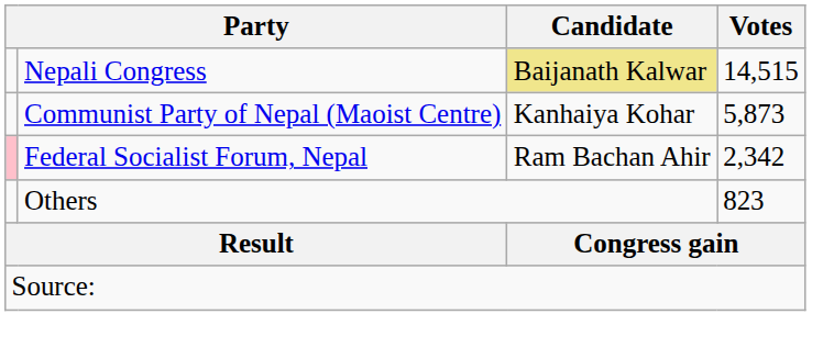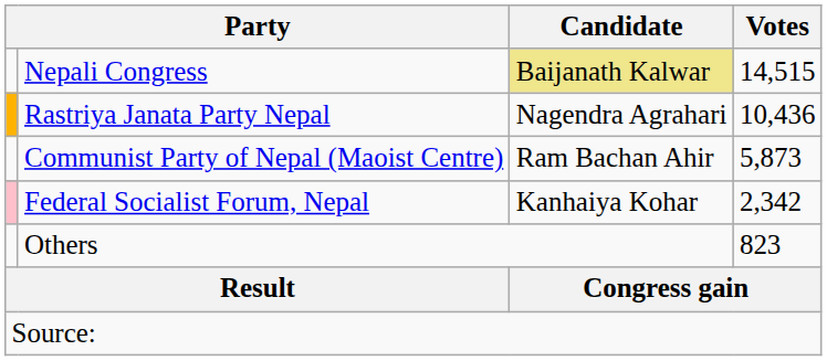+ row: Rastriya Janata Party Nepal | Nagendra Agrahari | 10,436
Communist Party of Nepal (Maoist Centre) | Candidate: Kanhaiya Kohar -> Ram Bachan Ahir
Federal Socialist Forum, Nepal | Candidate: Ram Bachan Ahir -> Kanhaiya Kohar
